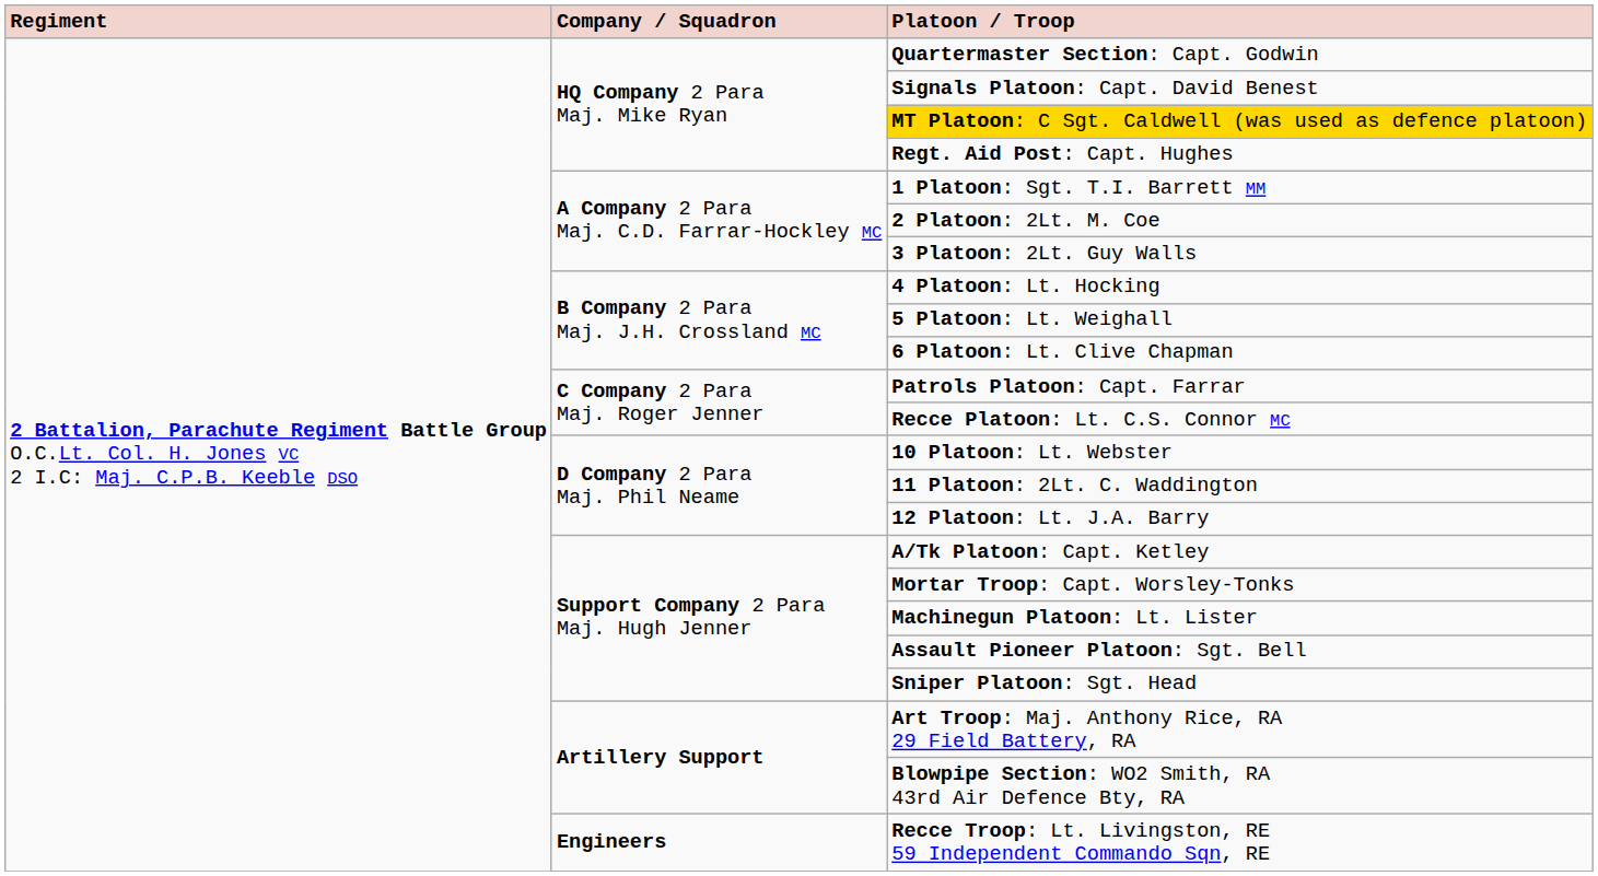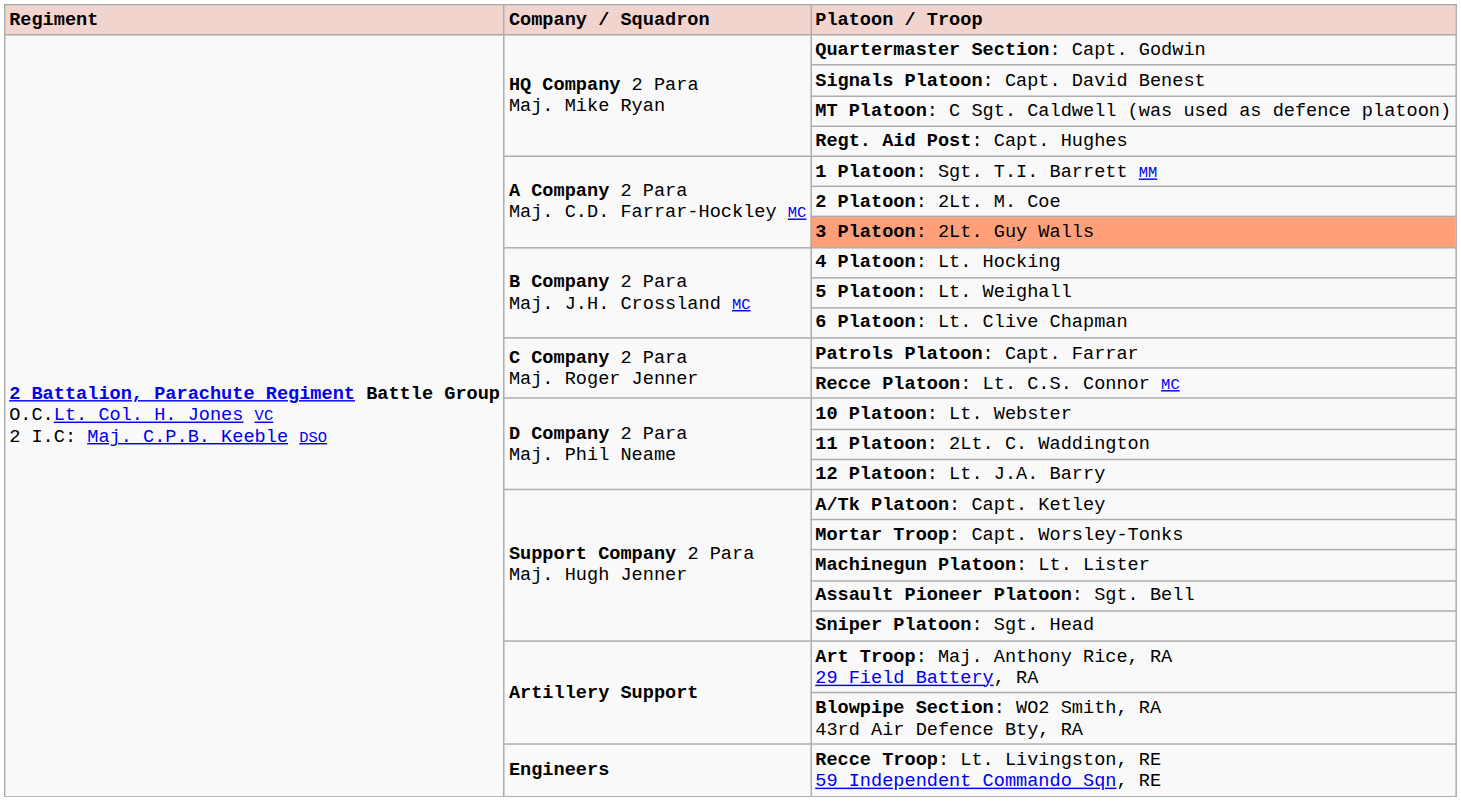MT Platoon: C Sgt. Caldwell (was used as defence platoon) | Platoon / Troop: gold background -> no background
3 Platoon: 2Lt. Guy Walls | Platoon / Troop: no background -> lightsalmon background
